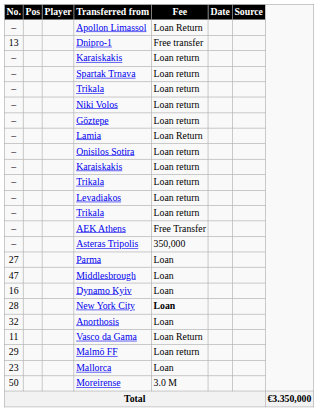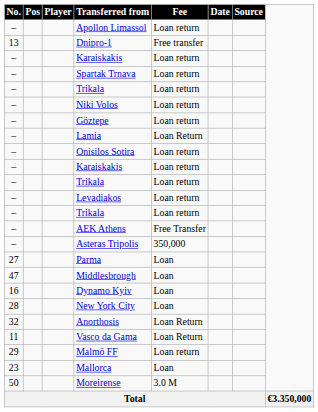Apollon Limassol | Fee: Loan Return -> Loan return
New York City | Fee: bold -> normal
Anorthosis | Fee: Loan -> Loan Return
